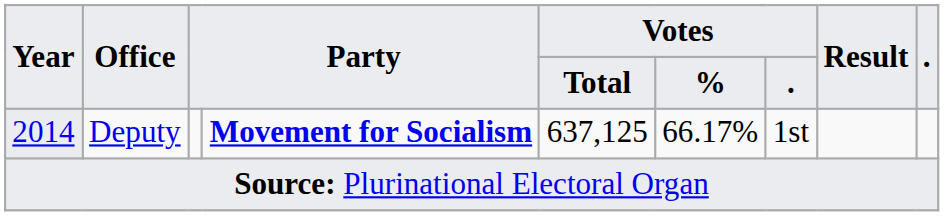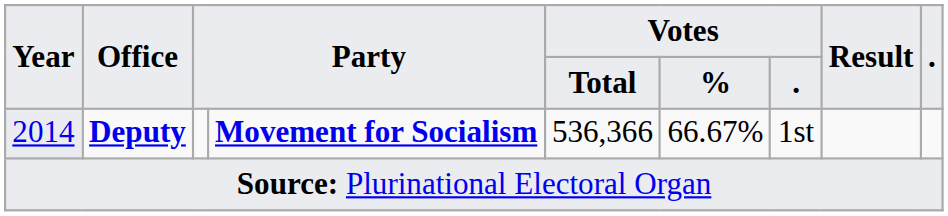2014 | Office: normal -> bold
2014 | Votes / Total: 637,125 -> 536,366
2014 | Votes / %: 66.17% -> 66.67%
